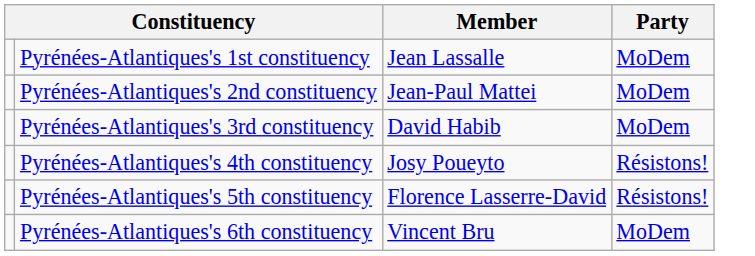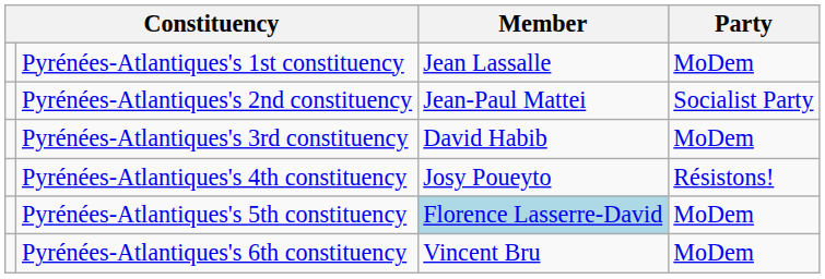Pyrénées-Atlantiques's 2nd constituency | Party: MoDem -> Socialist Party
Pyrénées-Atlantiques's 5th constituency | Member: no background -> lightblue background
Pyrénées-Atlantiques's 5th constituency | Party: Résistons! -> MoDem
